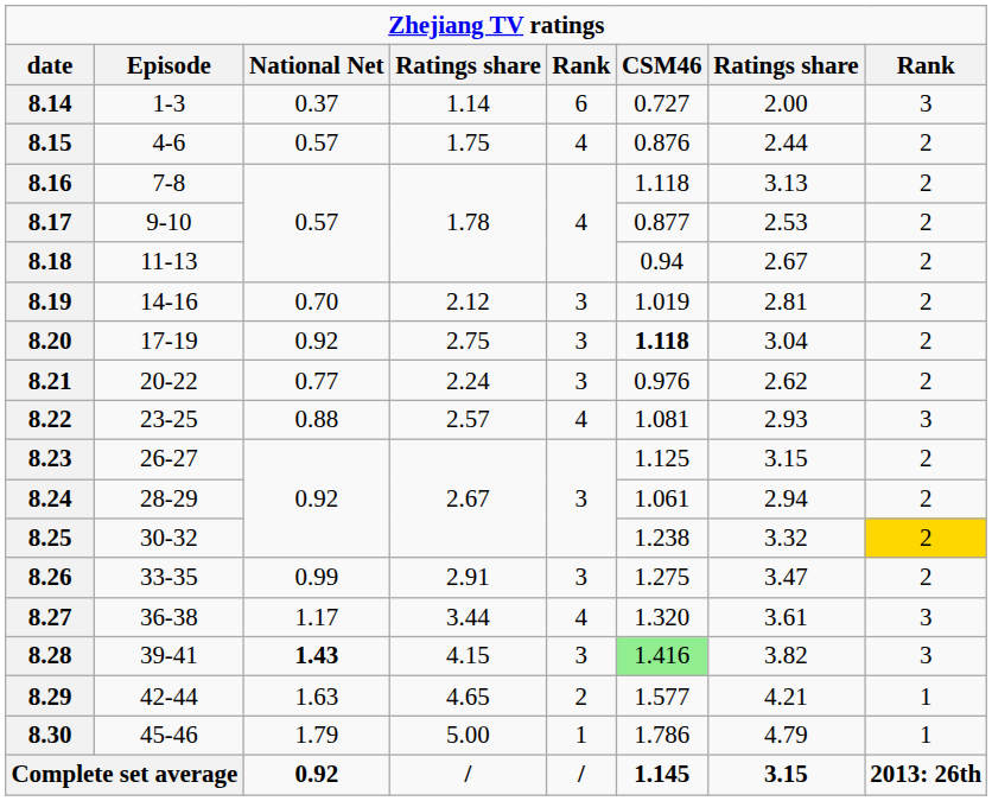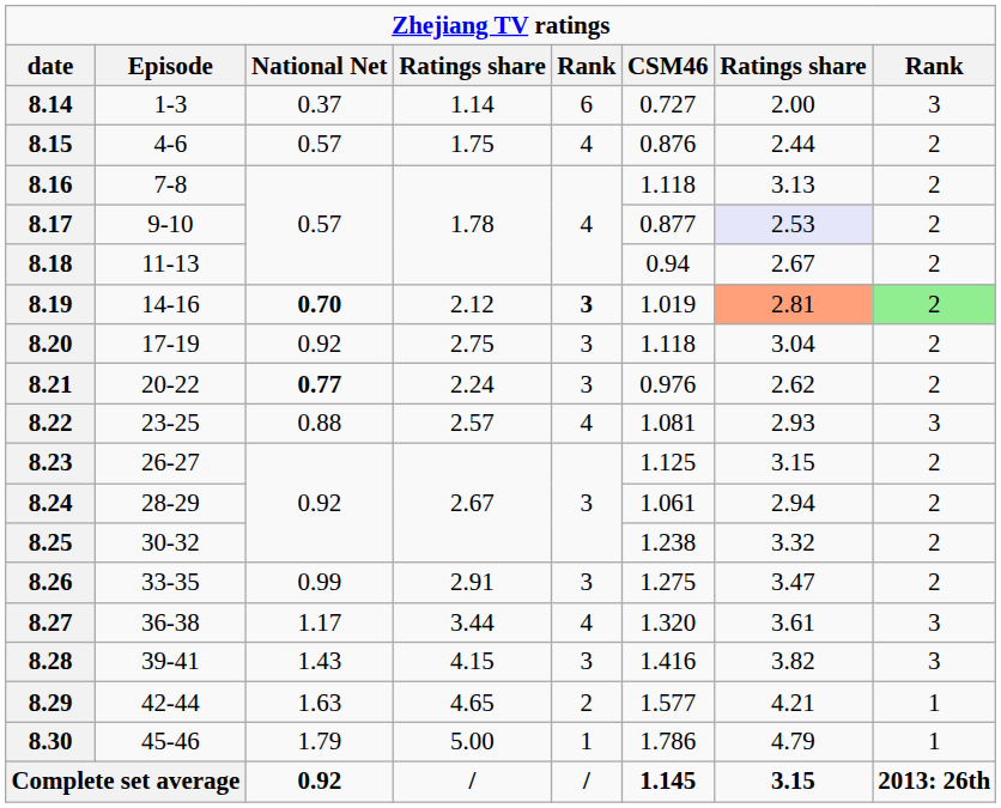8.17 | column 7: no background -> lavender background
8.19 | National Net: normal -> bold
8.19 | column 5: normal -> bold
8.19 | column 7: no background -> lightsalmon background
8.19 | column 8: no background -> lightgreen background
8.20 | CSM46: bold -> normal
8.21 | National Net: normal -> bold
8.25 | column 8: gold background -> no background
8.28 | National Net: bold -> normal
8.28 | CSM46: lightgreen background -> no background
